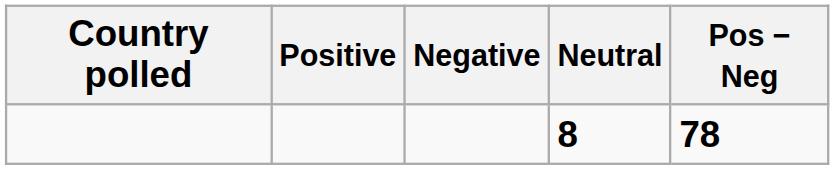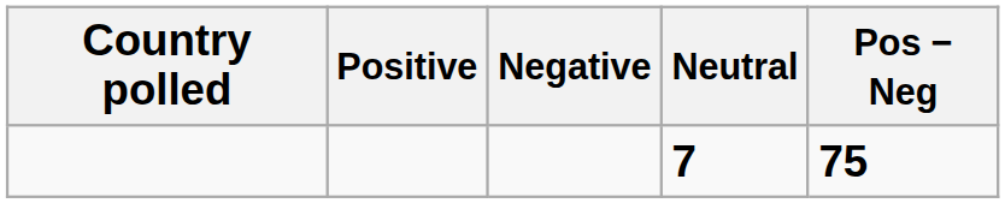row 2 | Neutral: 8 -> 7
row 2 | Pos − Neg: 78 -> 75
